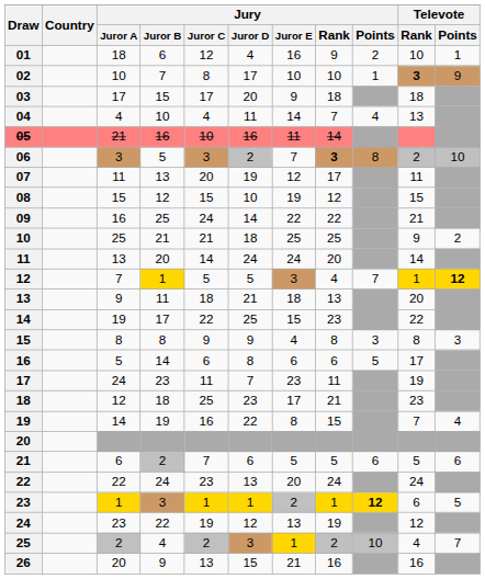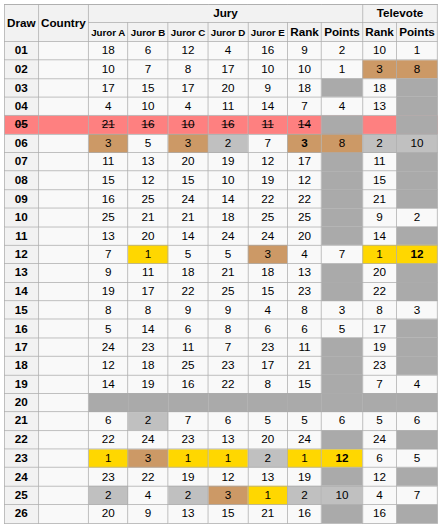02 | Televote / Rank: bold -> normal
02 | Televote / Points: 9 -> 8
